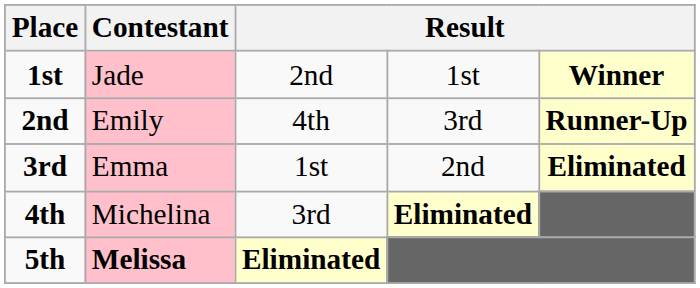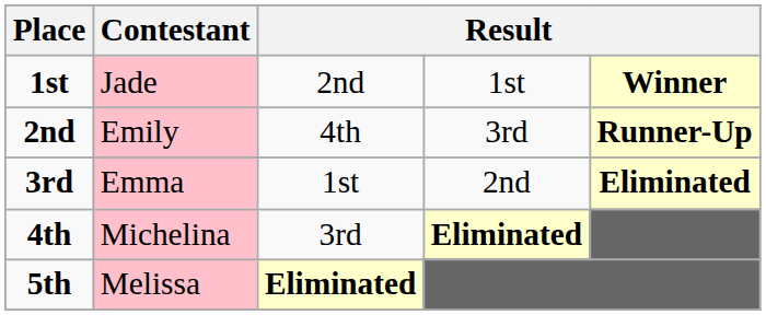5th | Contestant: bold -> normal
